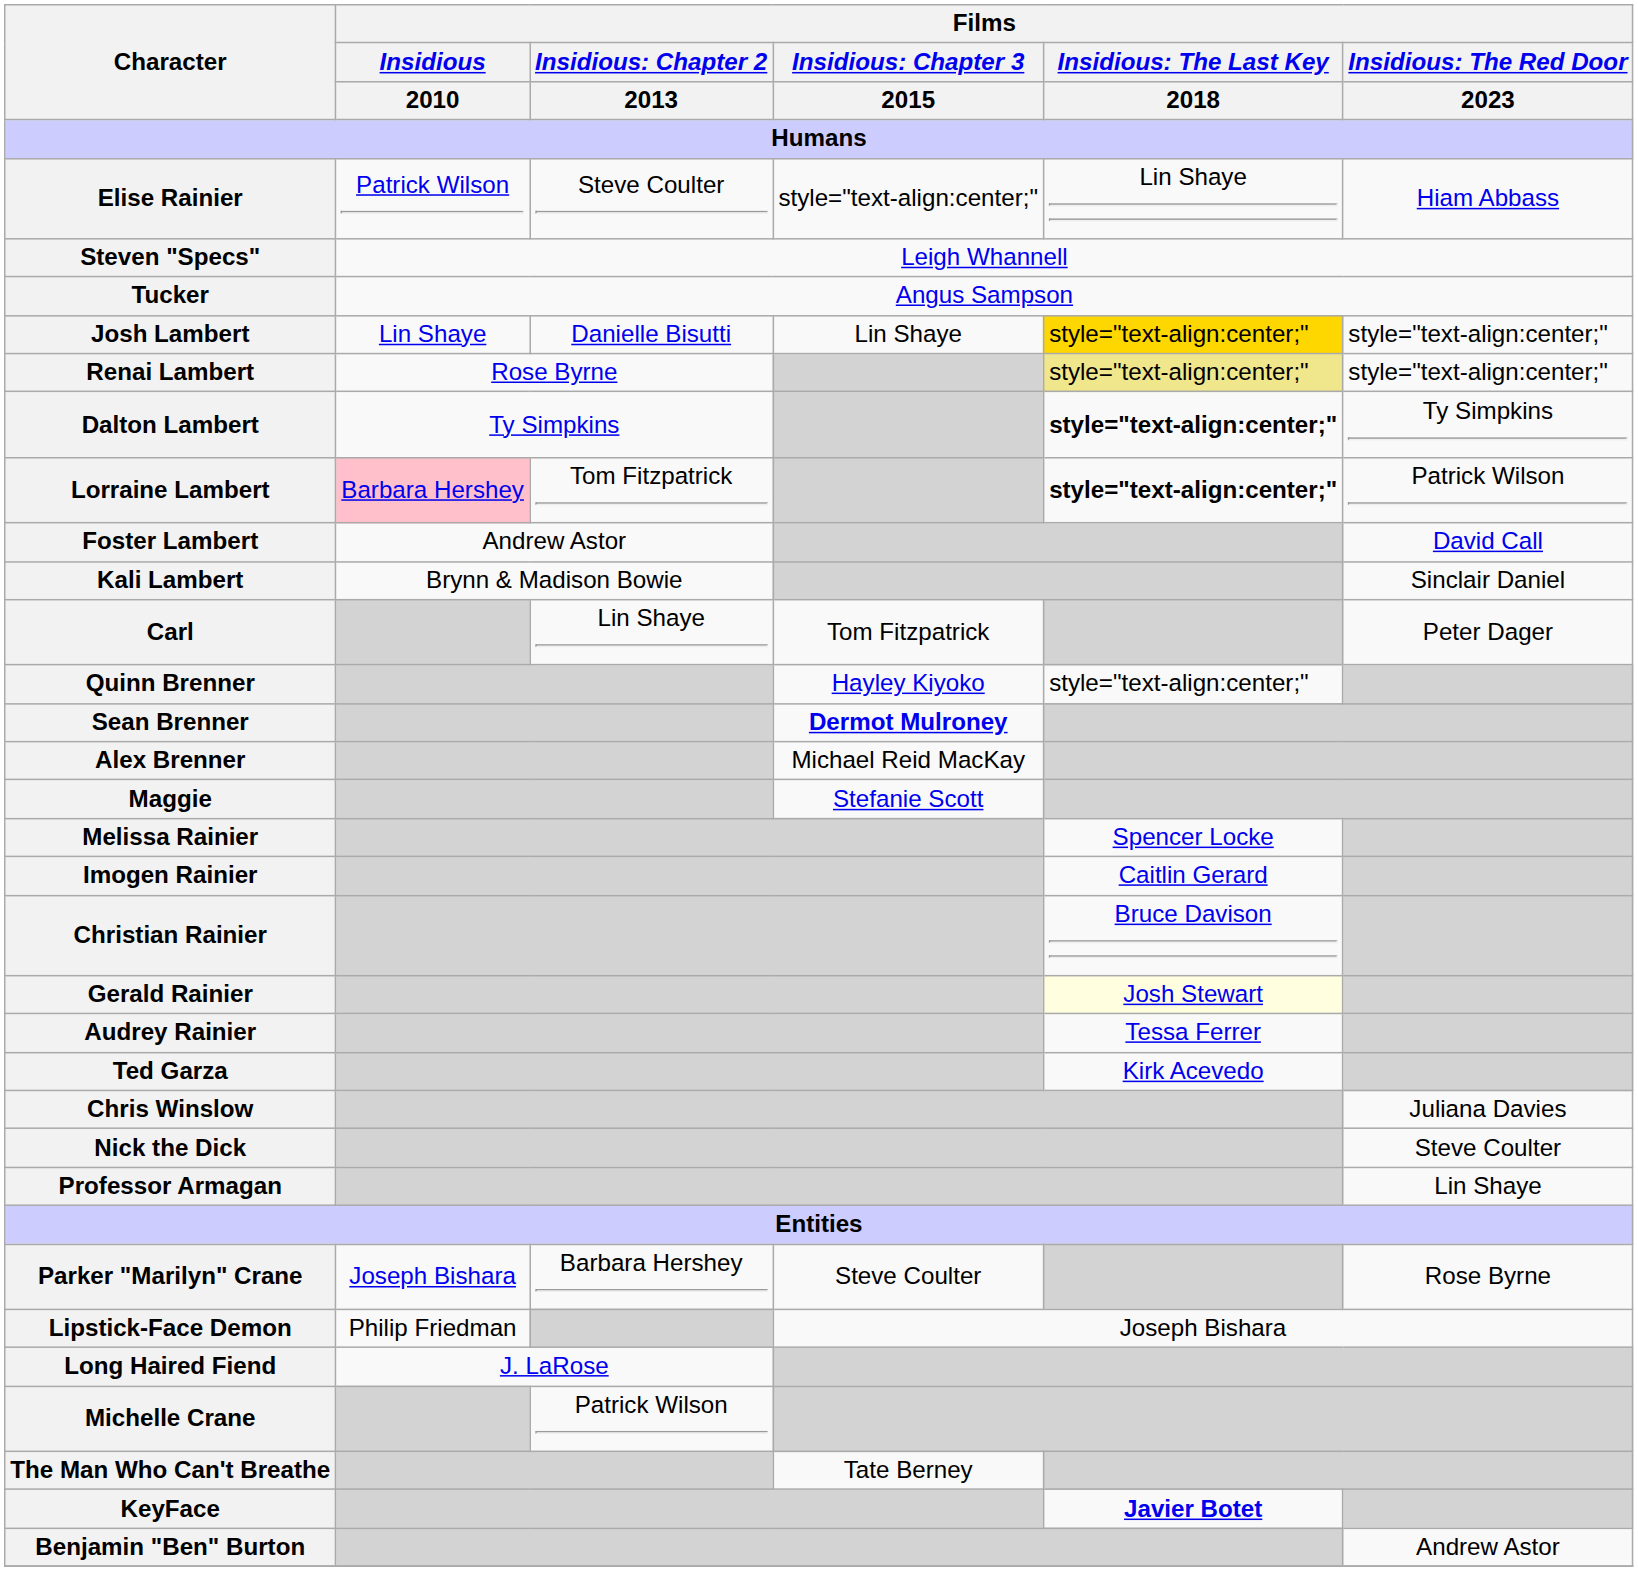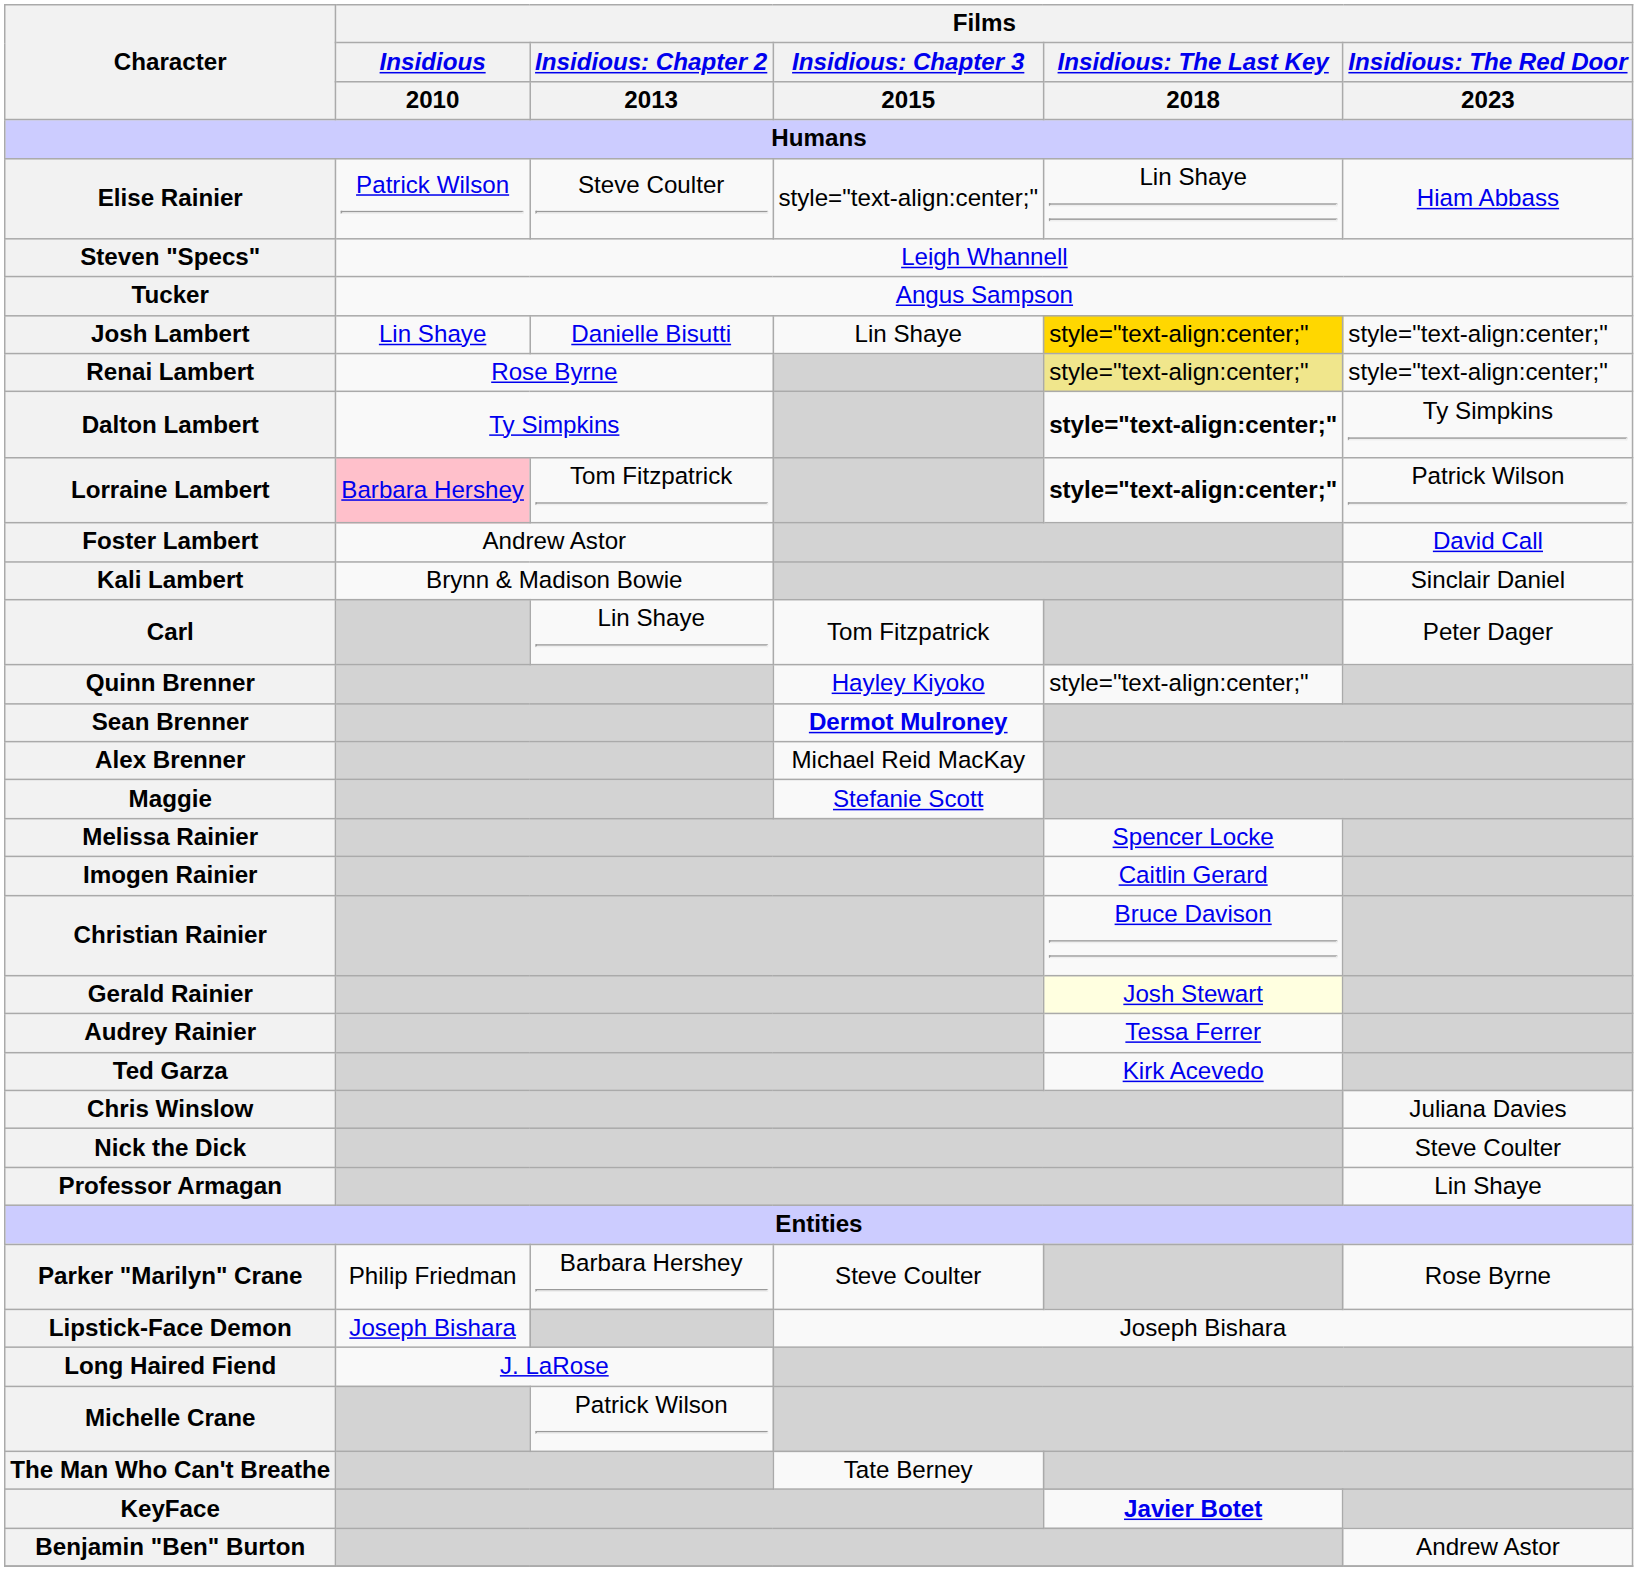Parker "Marilyn" Crane | Films / Insidious / 2010 / Humans: Joseph Bishara -> Philip Friedman
Lipstick-Face Demon | Films / Insidious / 2010 / Humans: Philip Friedman -> Joseph Bishara
